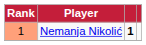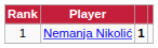Nemanja Nikolić | Rank: lightsalmon background -> no background
